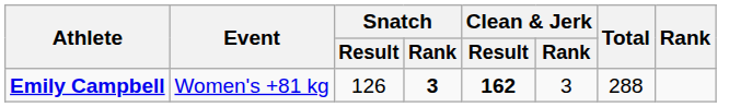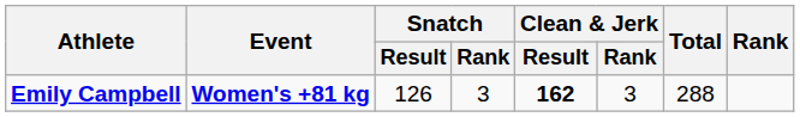Emily Campbell | Event: normal -> bold
Emily Campbell | Snatch / Rank: bold -> normal
